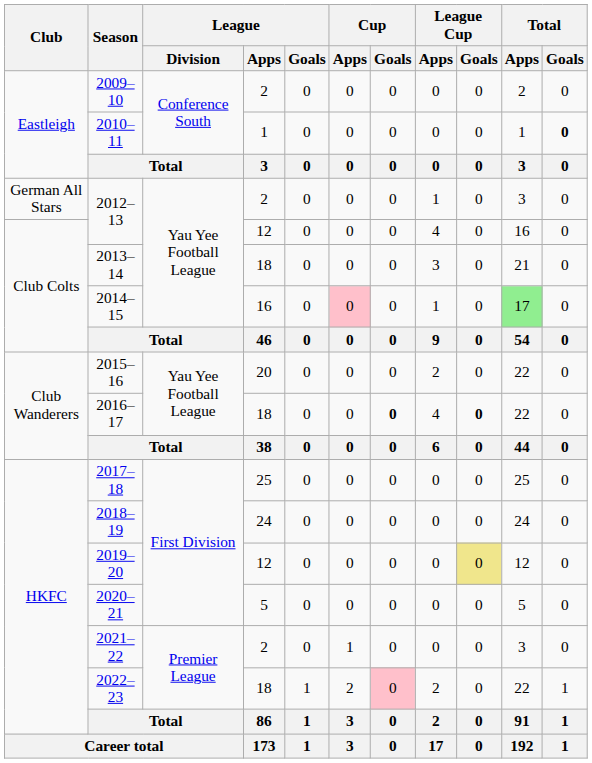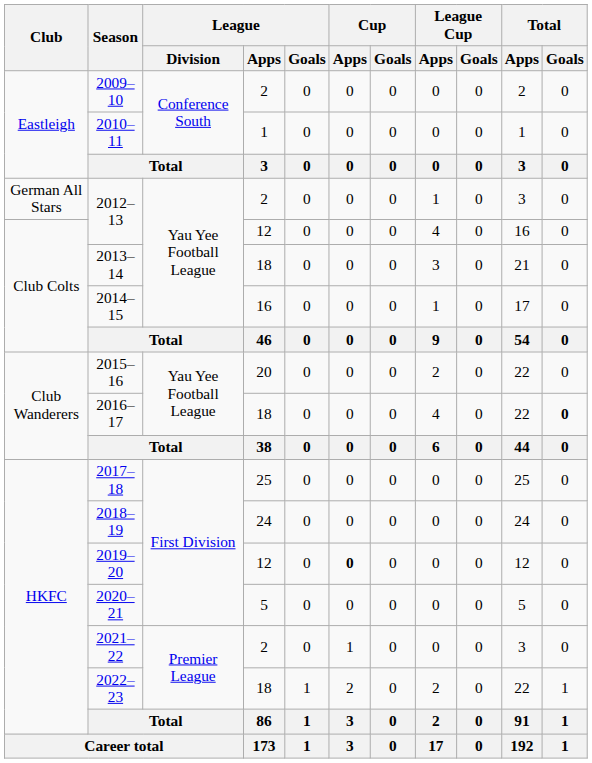2010–11 | Total / Goals: bold -> normal
2014–15 | Cup / Apps: pink background -> no background
2014–15 | Total / Apps: lightgreen background -> no background
2016–17 | Cup / Goals: bold -> normal
2016–17 | League Cup / Goals: bold -> normal
2016–17 | Total / Goals: normal -> bold
2019–20 | Cup / Apps: normal -> bold
2019–20 | League Cup / Goals: khaki background -> no background
2022–23 | Cup / Goals: pink background -> no background
